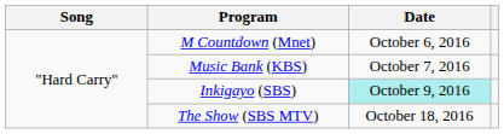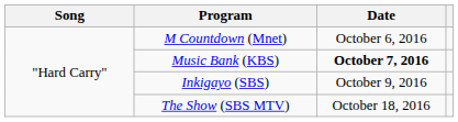Music Bank (KBS) | Date: normal -> bold
Inkigayo (SBS) | Date: paleturquoise background -> no background
